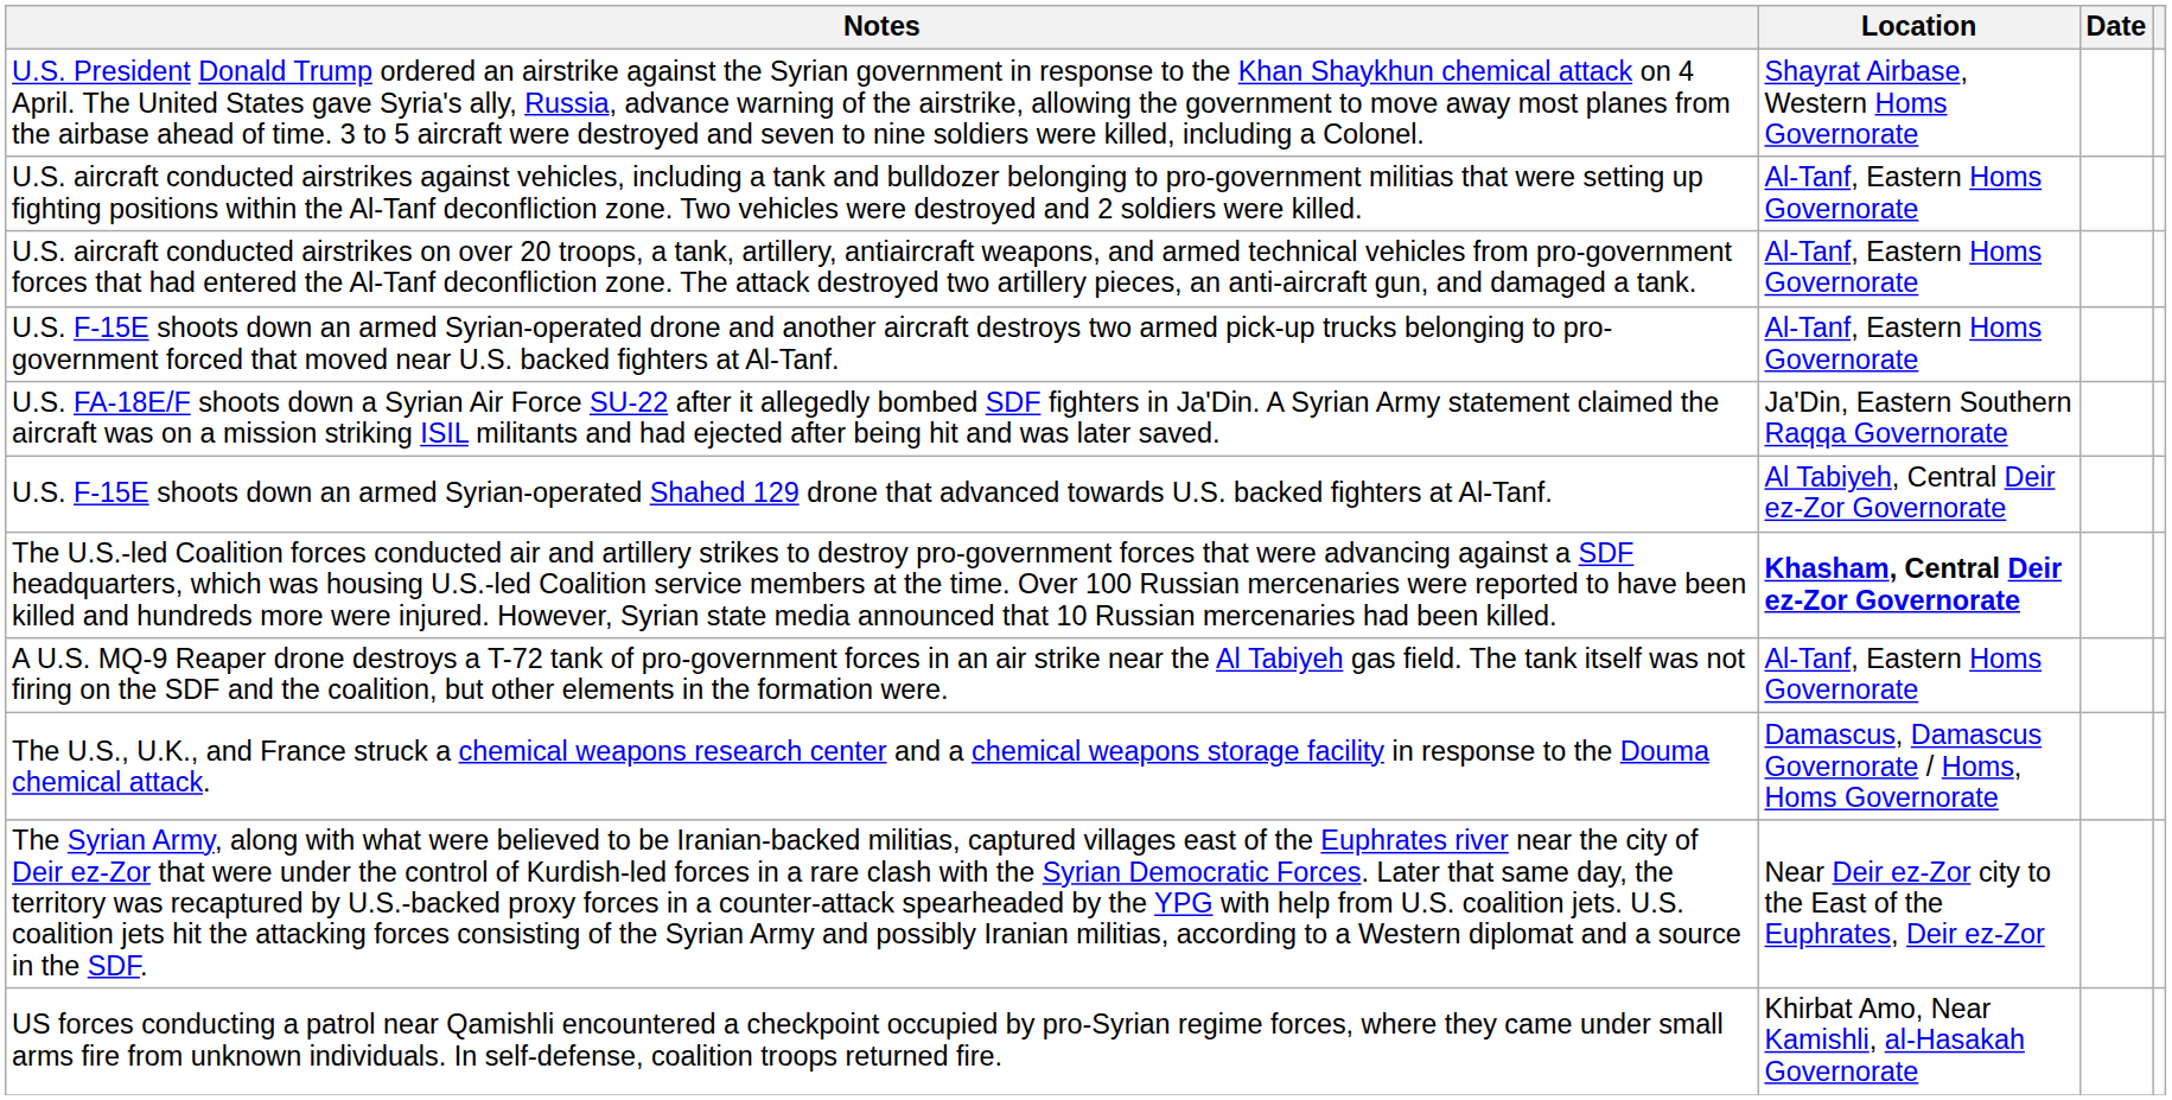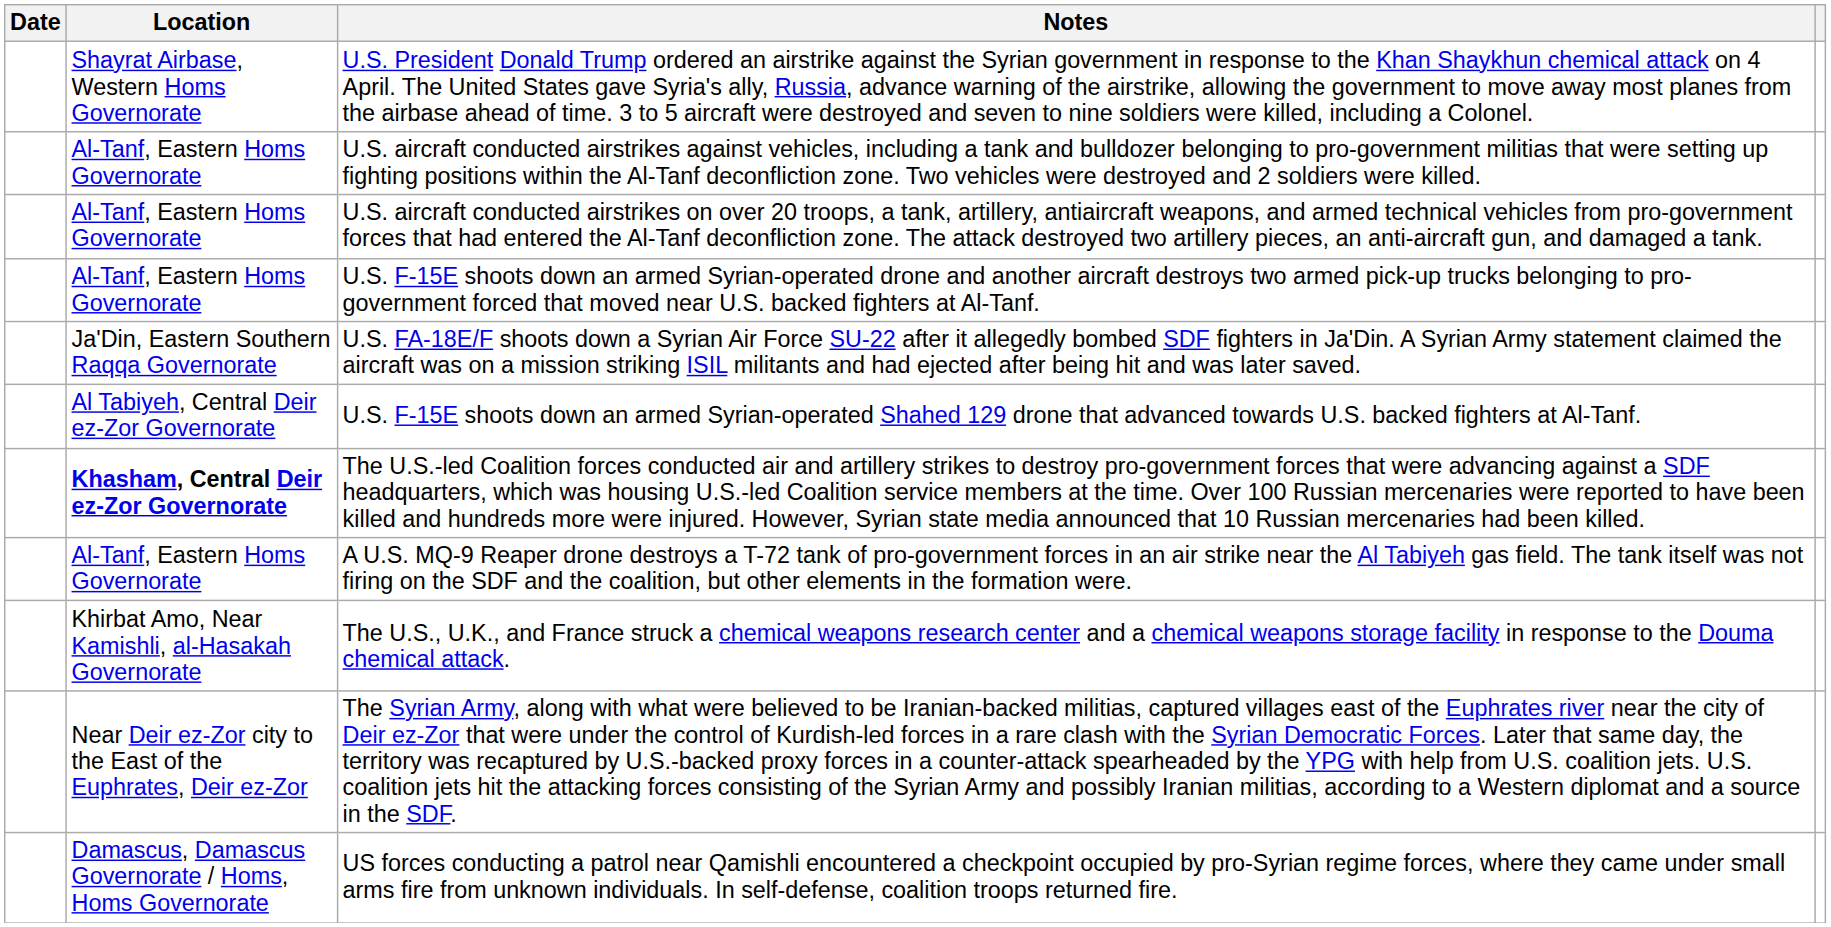columns swapped: Date <-> Notes
row 10 | Location: Damascus, Damascus Governorate / Homs, Homs Governorate -> Khirbat Amo, Near Kamishli, al-Hasakah Governorate
row 12 | Location: Khirbat Amo, Near Kamishli, al-Hasakah Governorate -> Damascus, Damascus Governorate / Homs, Homs Governorate
